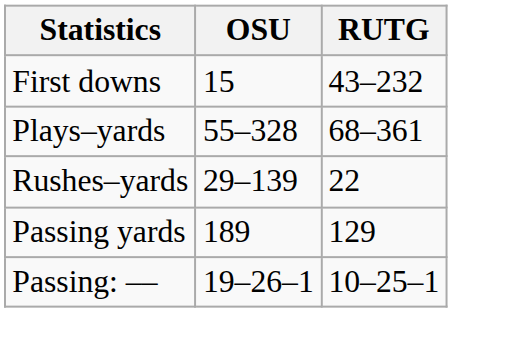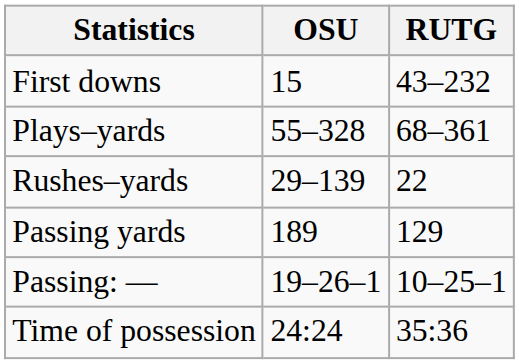+ row: Time of possession | 24:24 | 35:36
